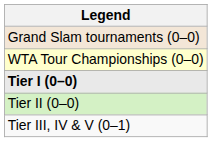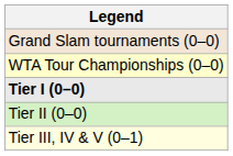row 6 | column 1: no background -> lightyellow background
